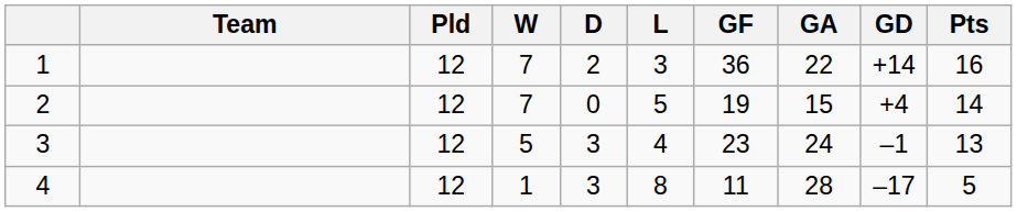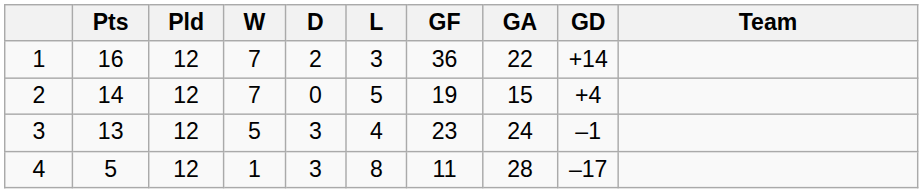columns swapped: Team <-> Pts
